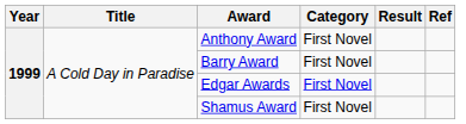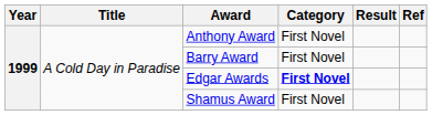Edgar Awards | Category: normal -> bold
